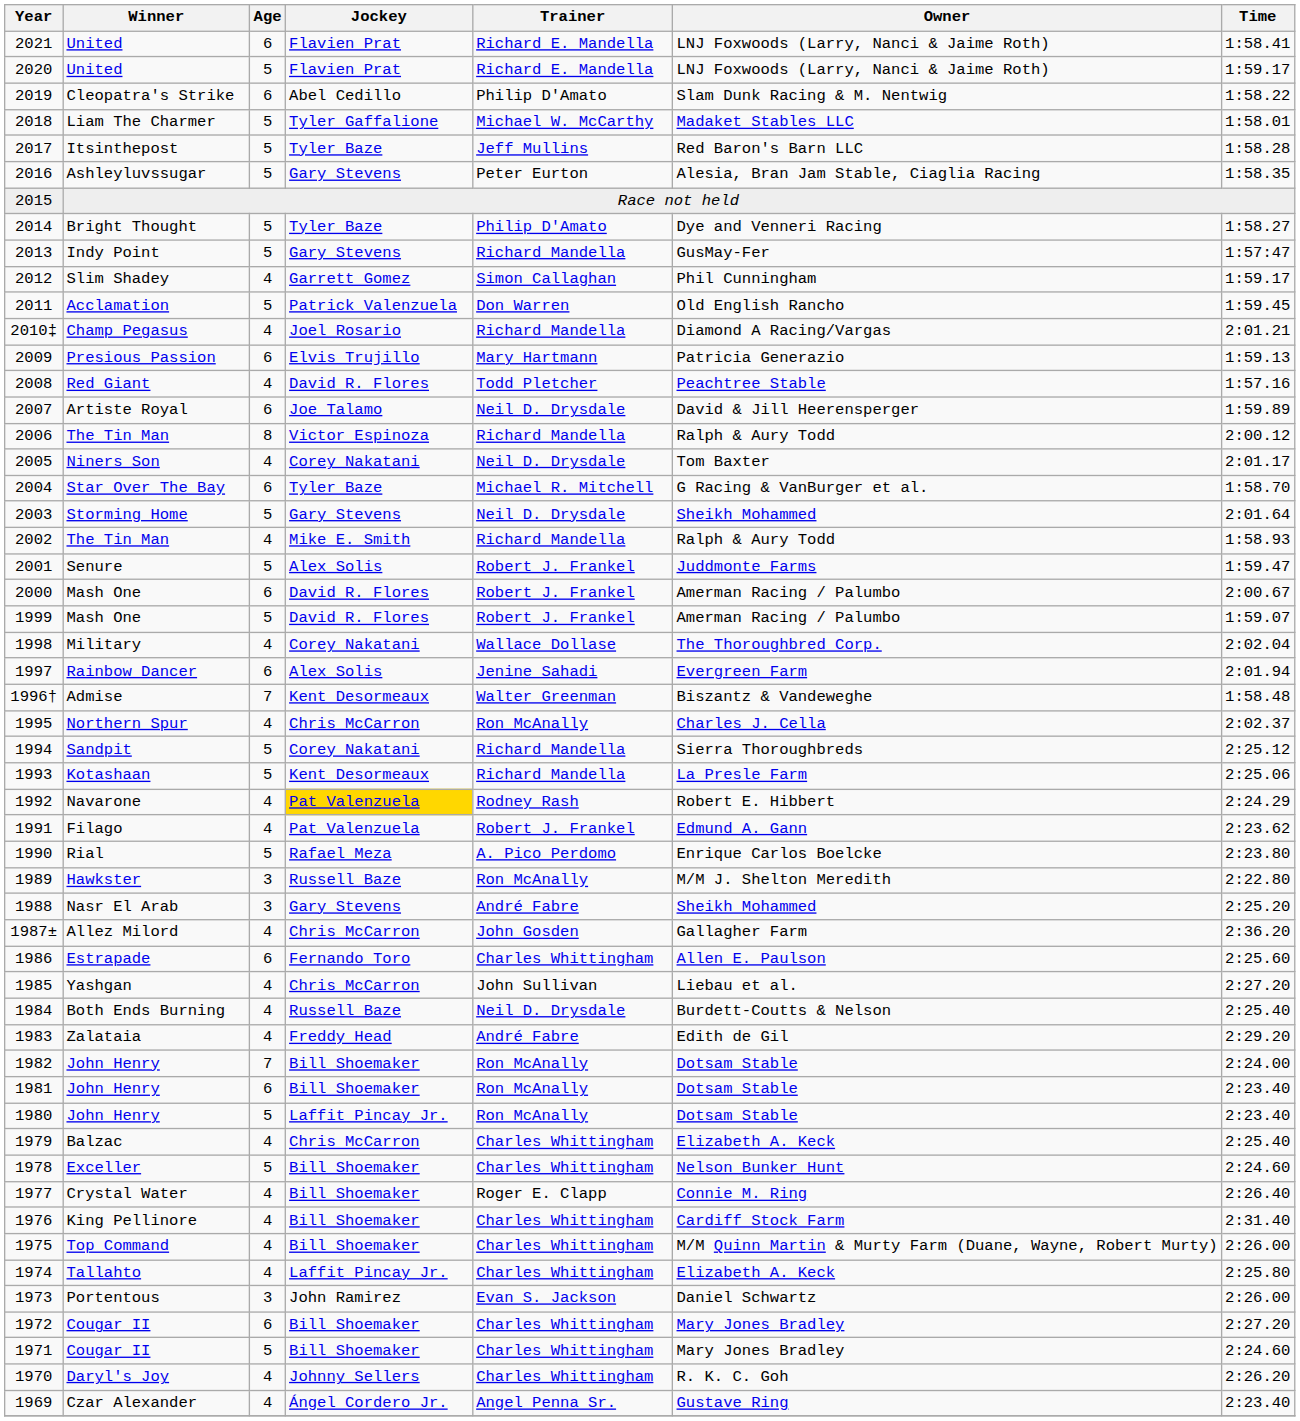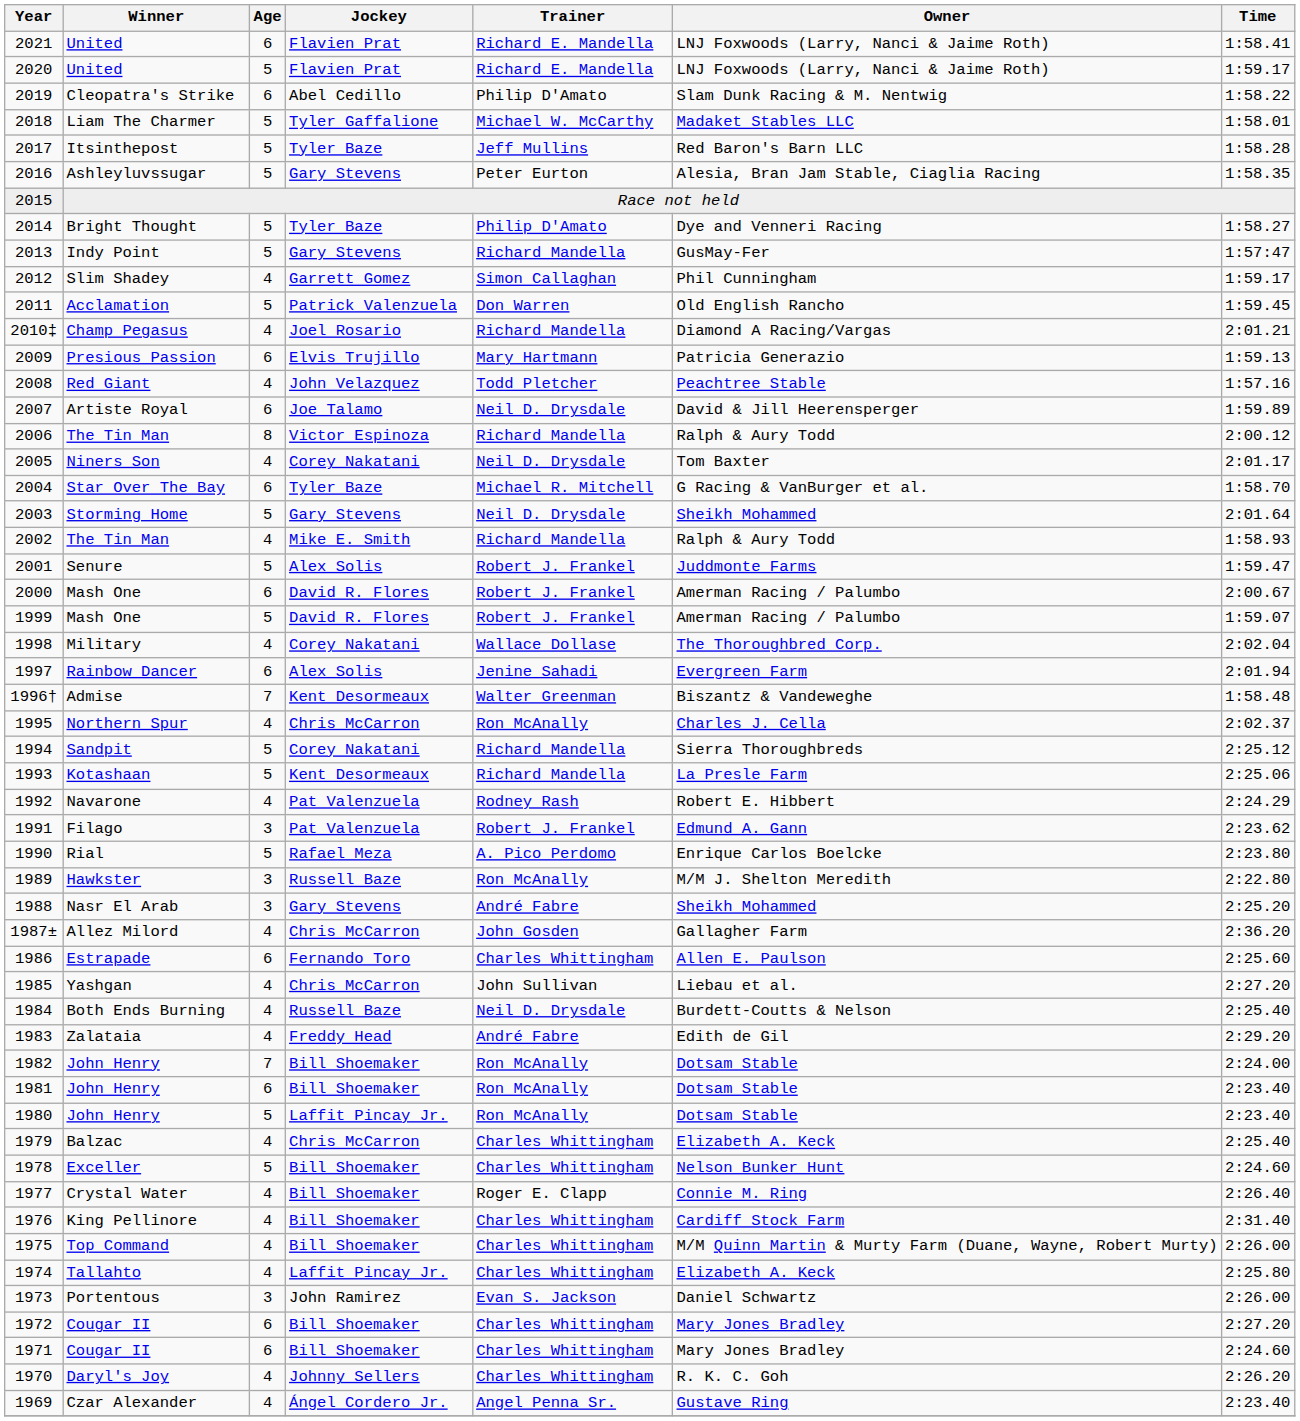2008 | Jockey: David R. Flores -> John Velazquez
1992 | Jockey: gold background -> no background
1991 | Age: 4 -> 3
1971 | Age: 5 -> 6
